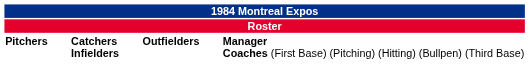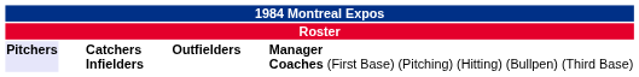Pitchers | column 1: no background -> lavender background
